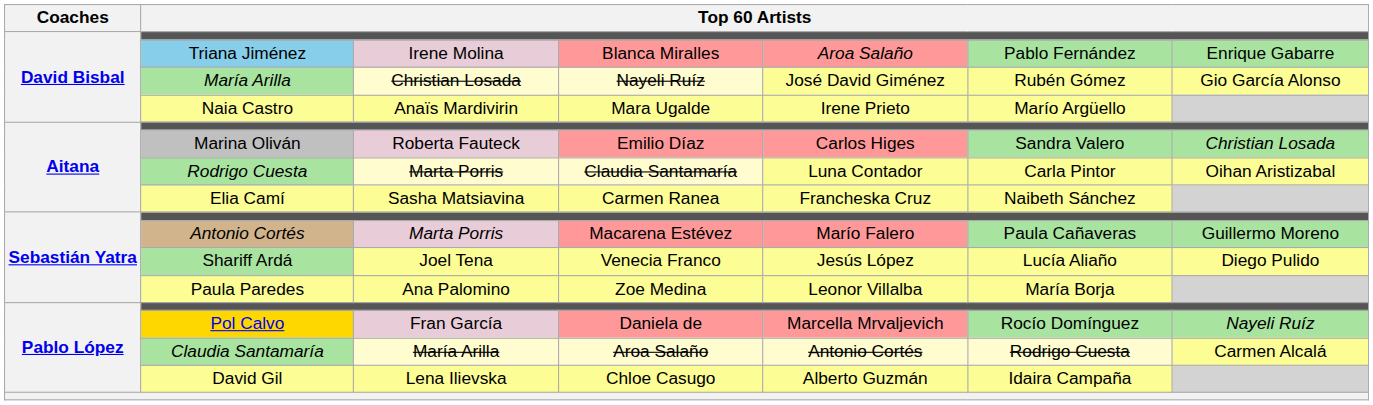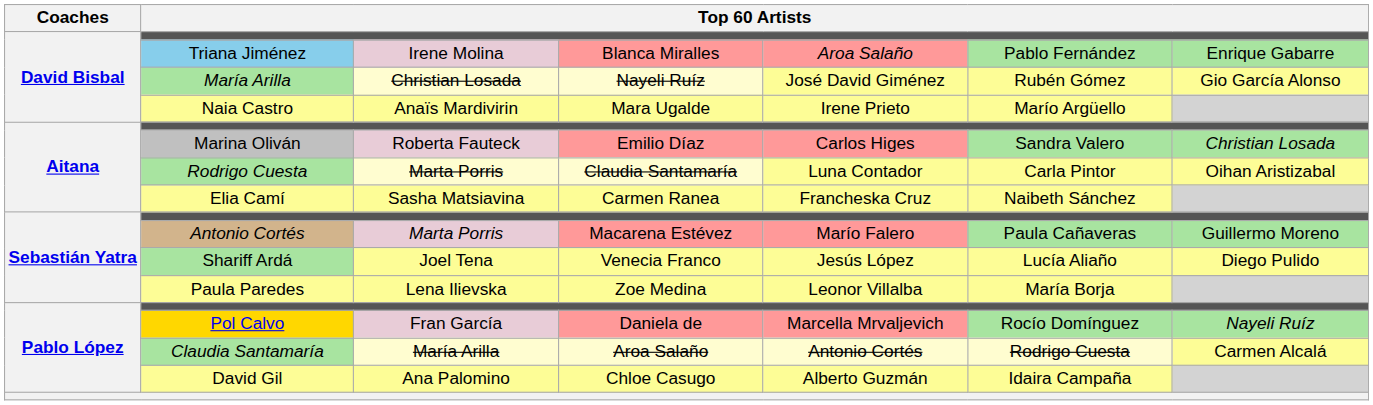Paula Paredes | column 3: Ana Palomino -> Lena Ilievska
David Gil | column 3: Lena Ilievska -> Ana Palomino
